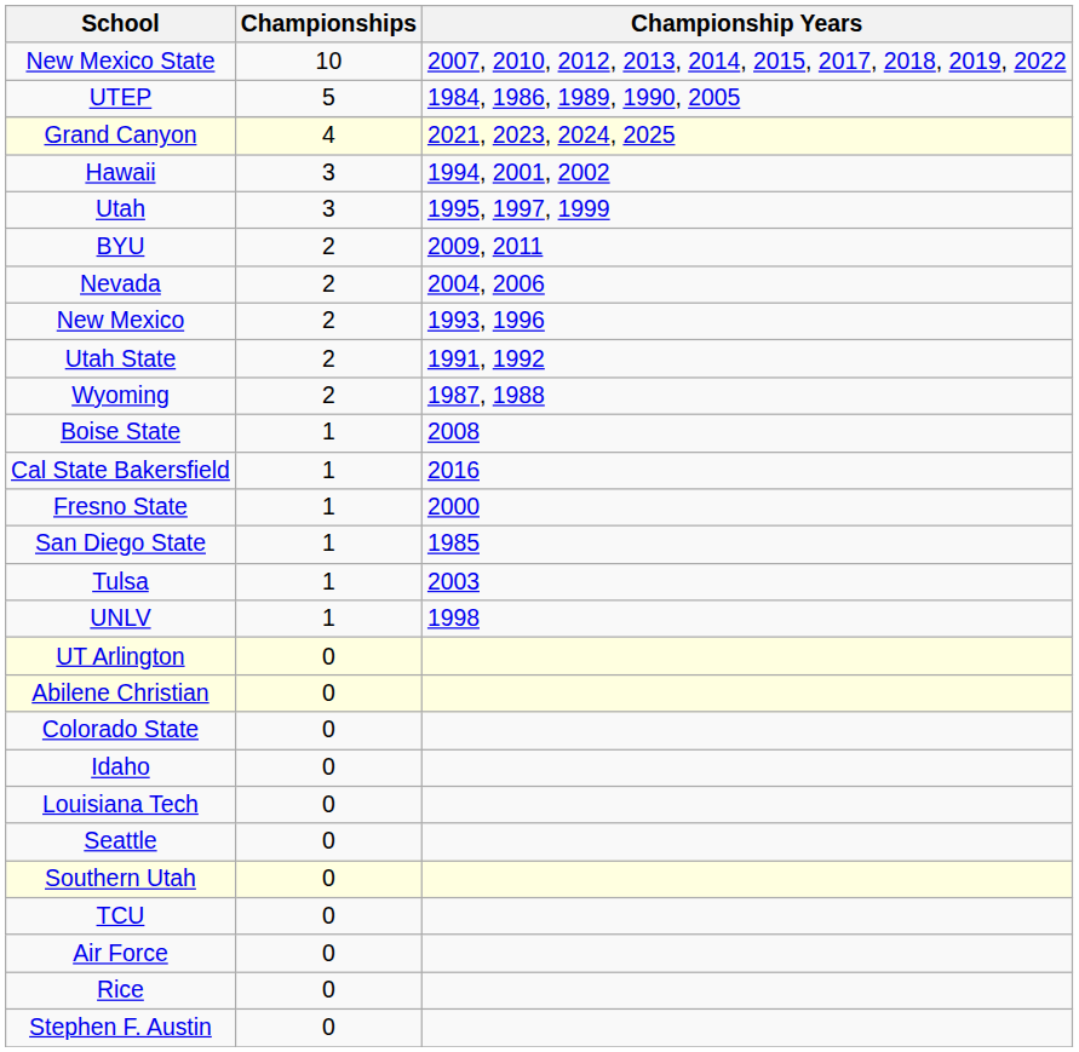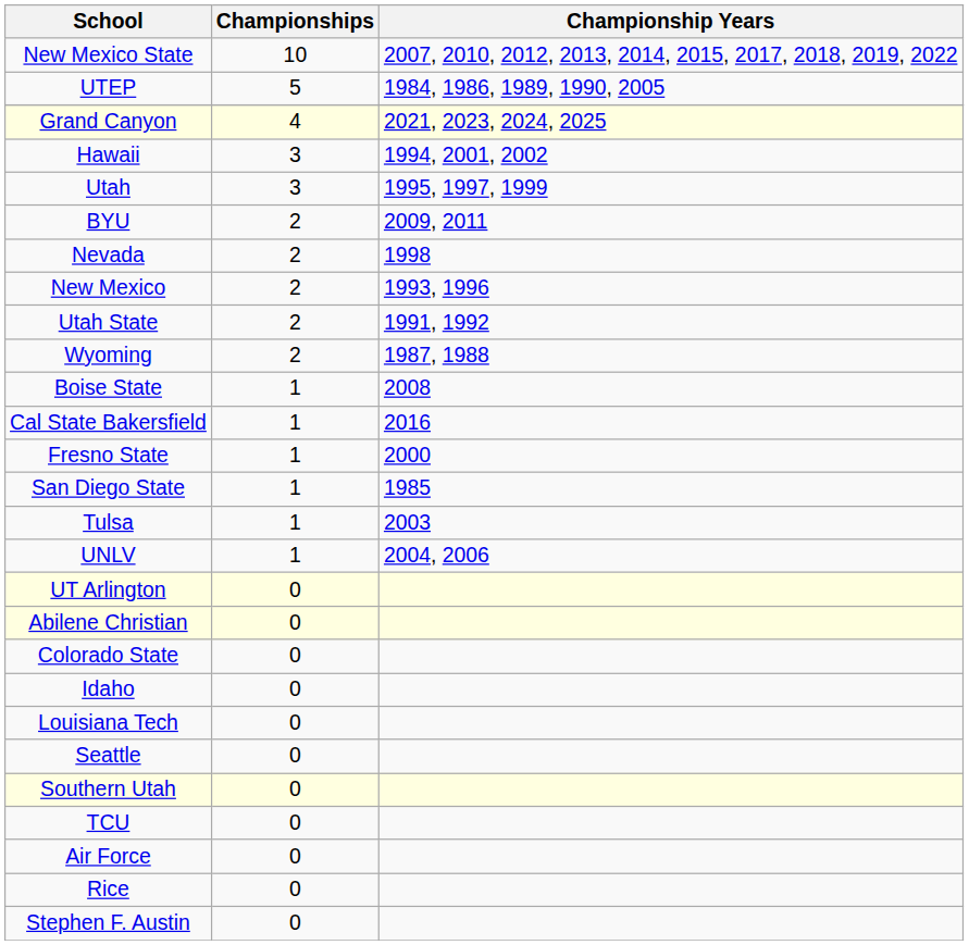Nevada | Championship Years: 2004, 2006 -> 1998
UNLV | Championship Years: 1998 -> 2004, 2006
